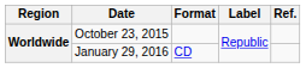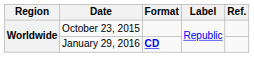January 29, 2016 | Format: normal -> bold
